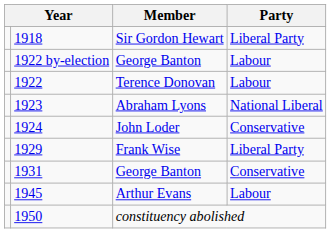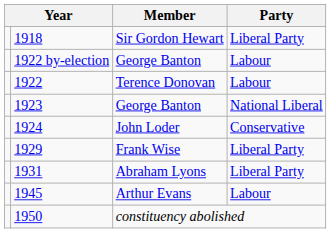1923 | Member: Abraham Lyons -> George Banton
1931 | Member: George Banton -> Abraham Lyons
1931 | Party: Conservative -> Liberal Party
